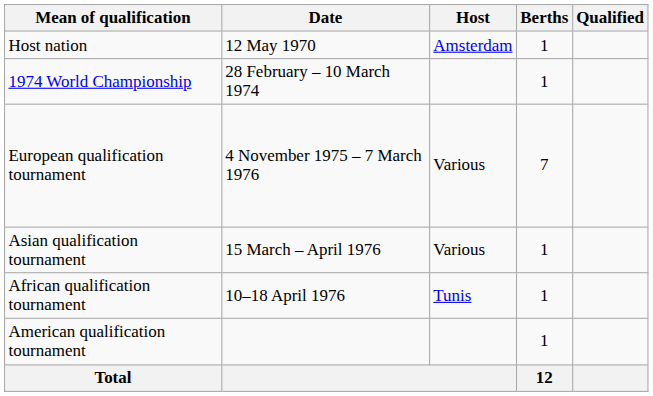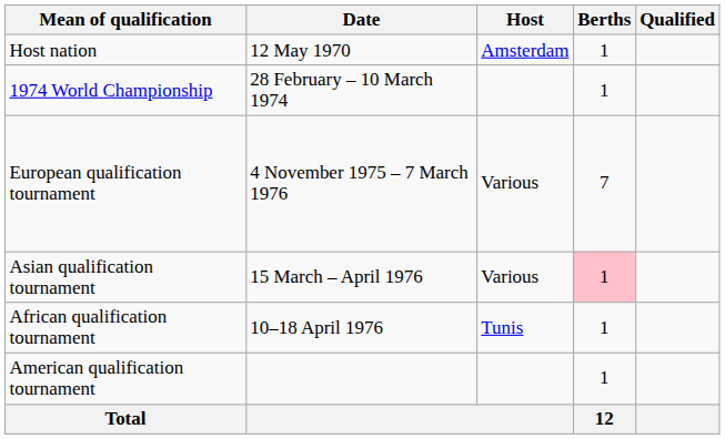Asian qualification tournament | Berths: no background -> pink background
